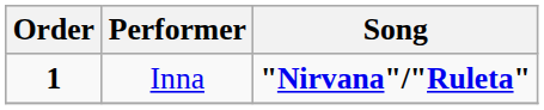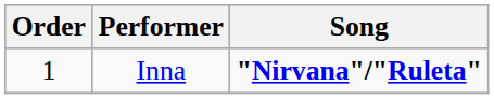Inna | Order: bold -> normal
